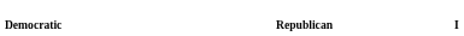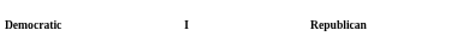columns swapped: 1 <-> 47
